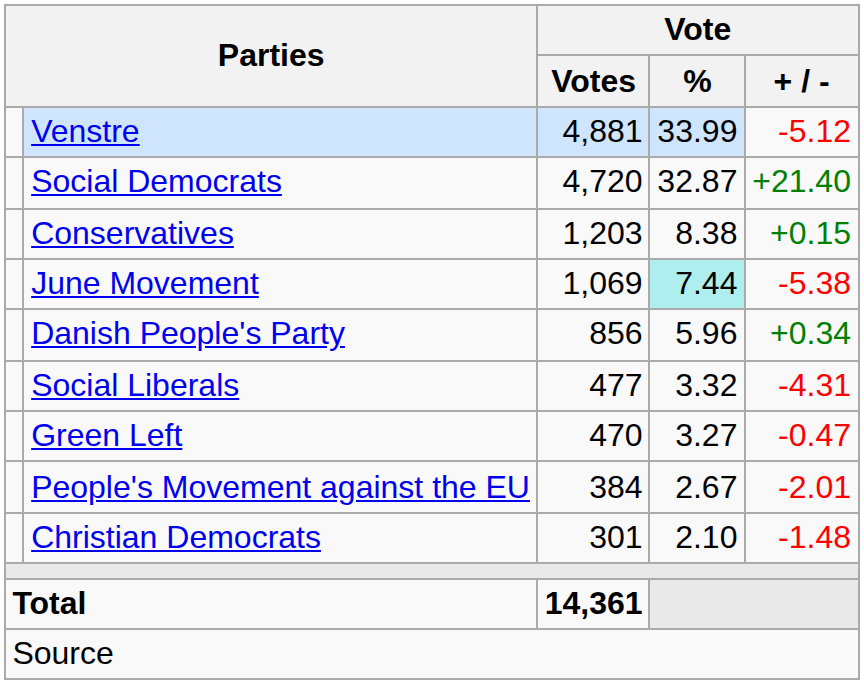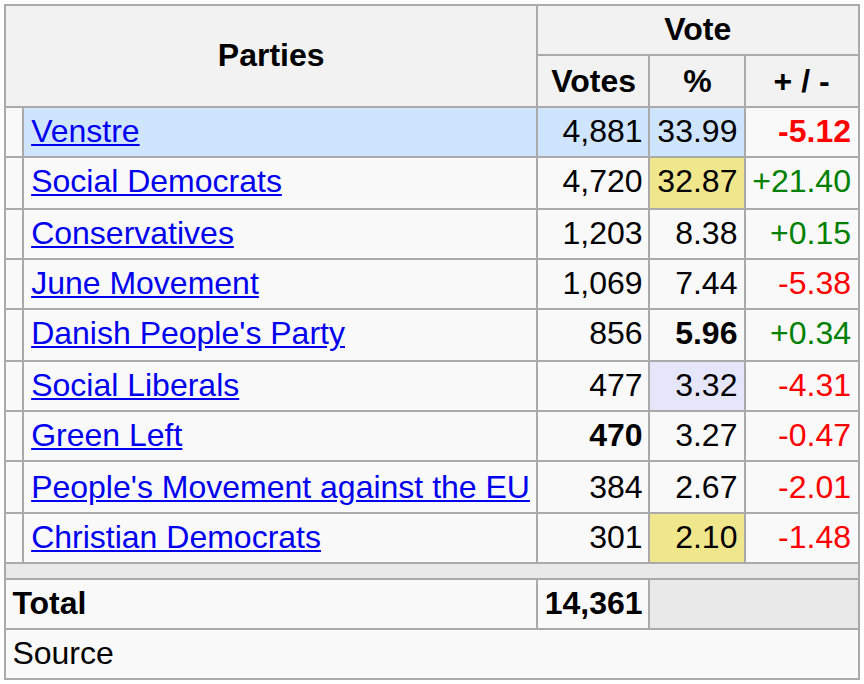Venstre | Vote / + / -: normal -> bold
Social Democrats | Vote / %: no background -> khaki background
June Movement | Vote / %: paleturquoise background -> no background
Danish People's Party | Vote / %: normal -> bold
Social Liberals | Vote / %: no background -> lavender background
Green Left | Vote / Votes: normal -> bold
Christian Democrats | Vote / %: no background -> khaki background
